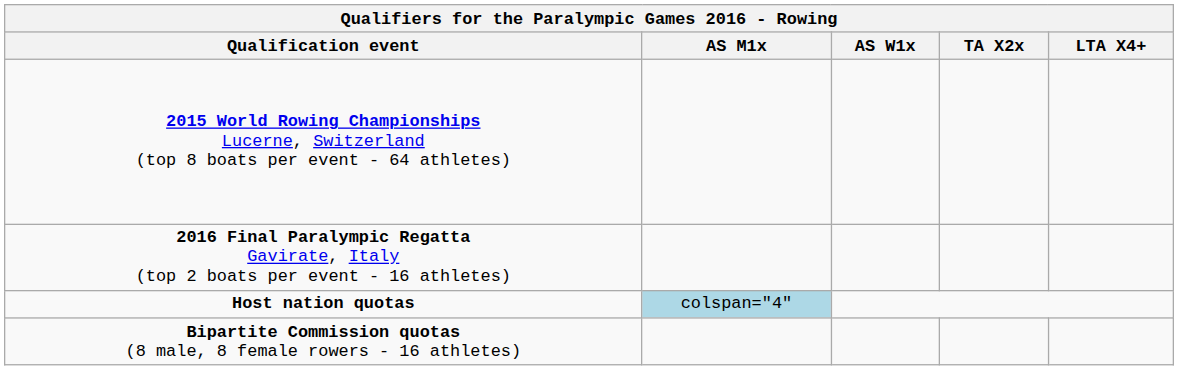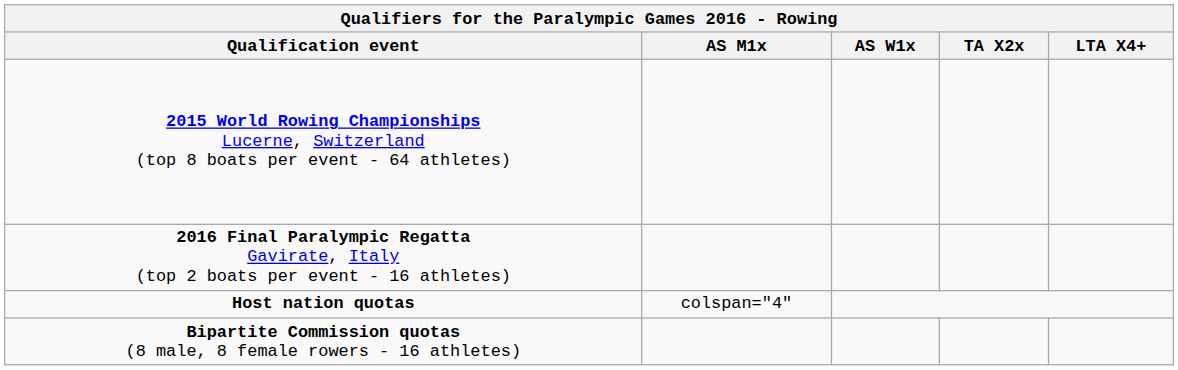Host nation quotas | AS M1x: lightblue background -> no background
